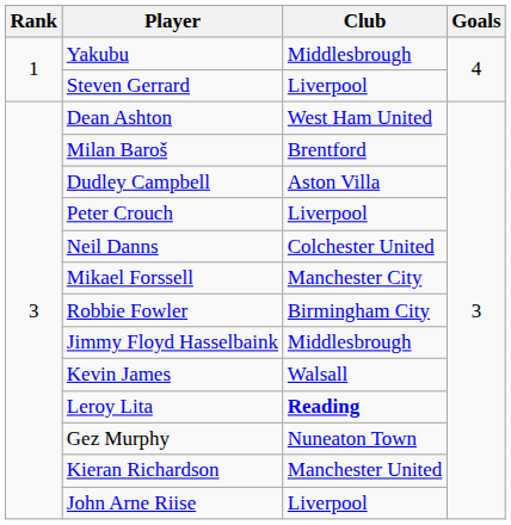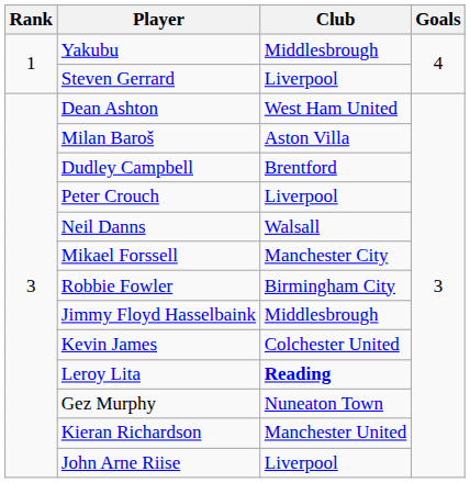Milan Baroš | Club: Brentford -> Aston Villa
Dudley Campbell | Club: Aston Villa -> Brentford
Neil Danns | Club: Colchester United -> Walsall
Kevin James | Club: Walsall -> Colchester United
